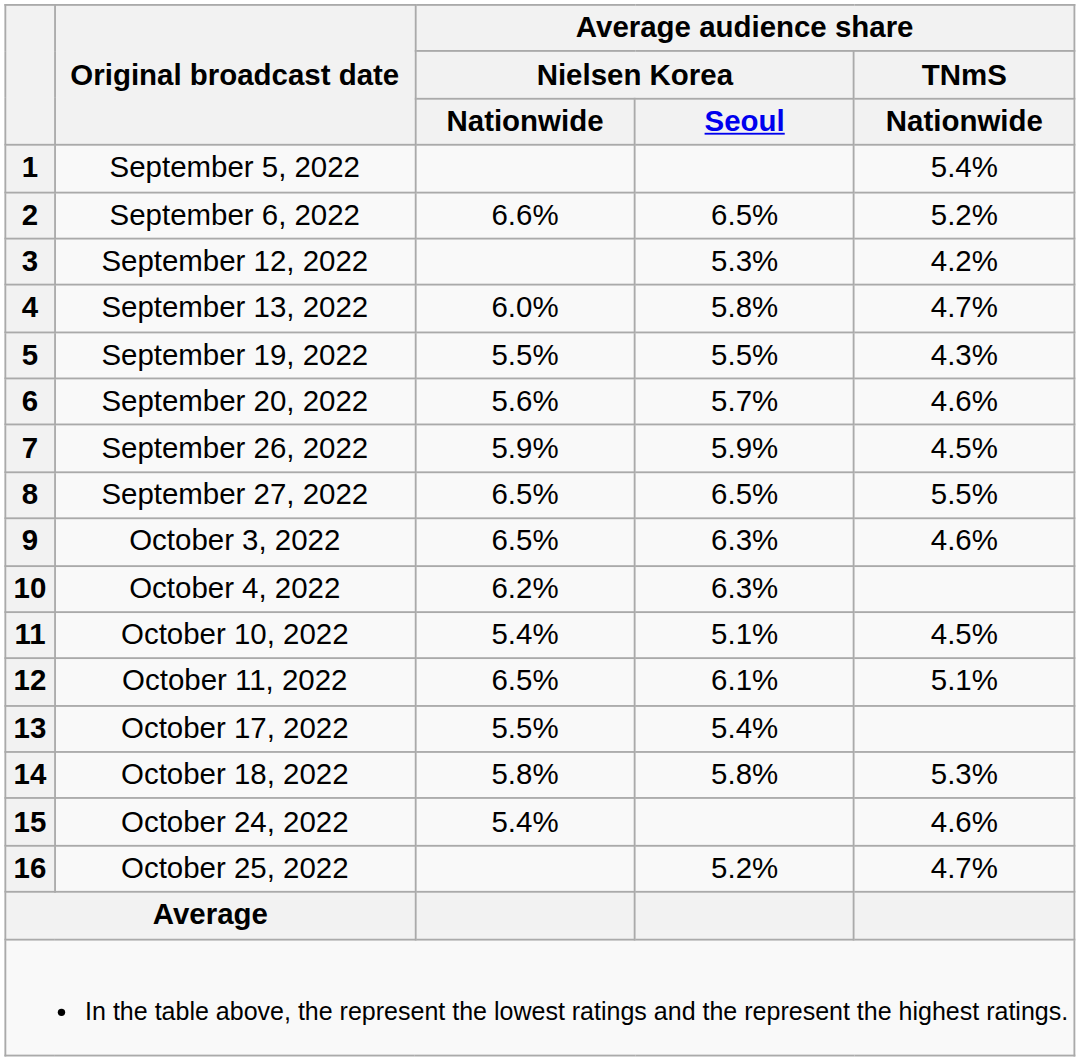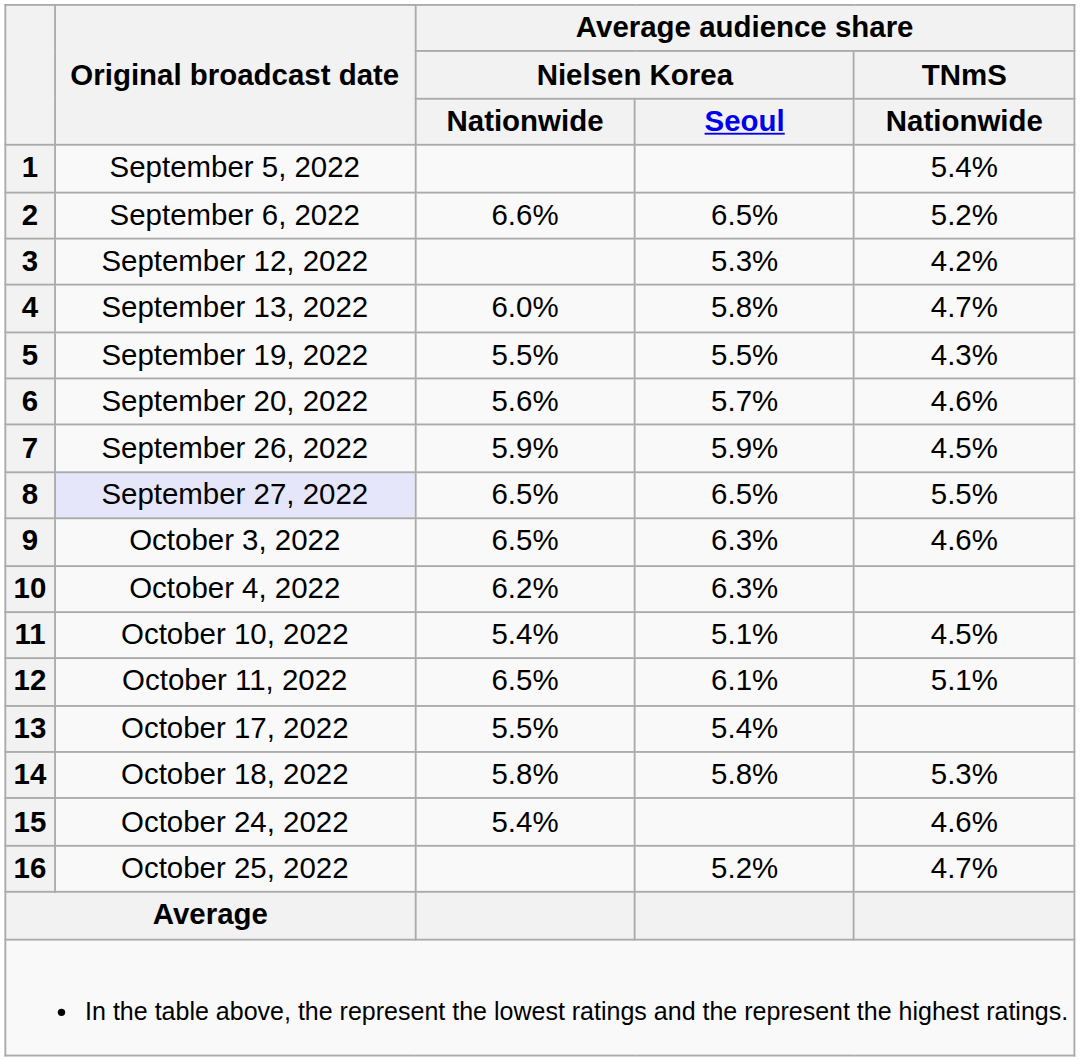8 | Original broadcast date: no background -> lavender background
